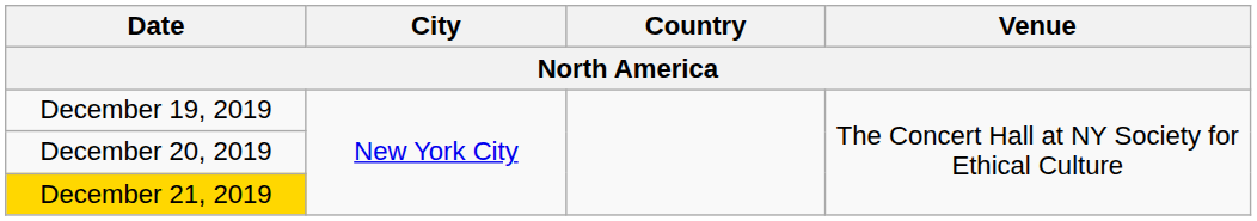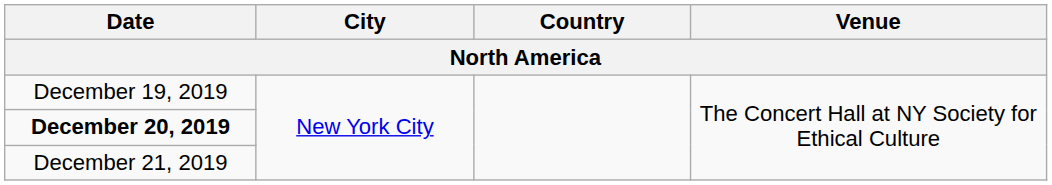December 20, 2019 | Date: normal -> bold
December 21, 2019 | Date: gold background -> no background
